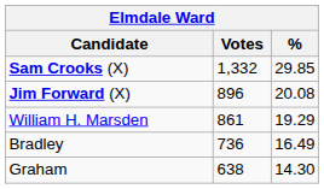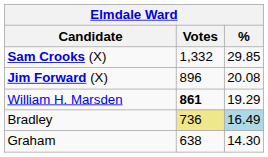William H. Marsden | Votes: normal -> bold
Bradley | Votes: no background -> khaki background
Bradley | %: no background -> lightblue background
